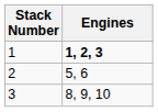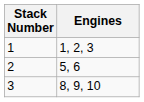1 | Engines: bold -> normal
